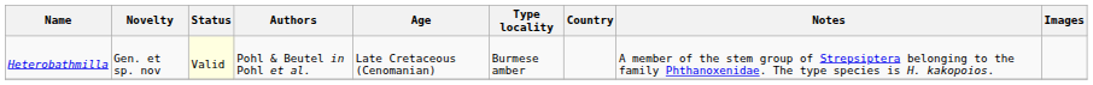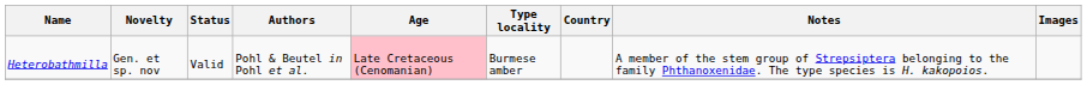Heterobathmilla | Status: lightyellow background -> no background
Heterobathmilla | Age: no background -> pink background
